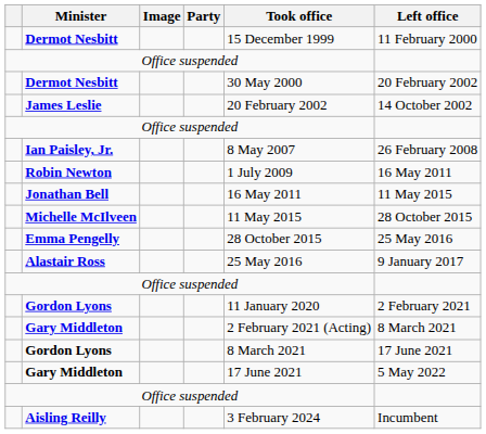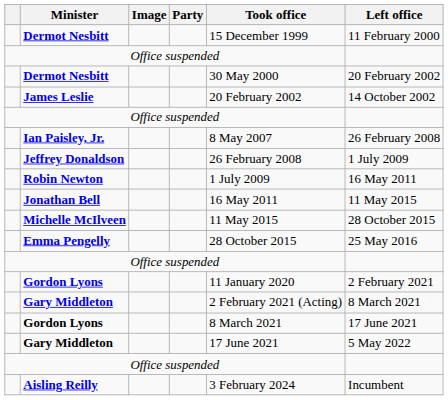+ row: Jeffrey Donaldson | 26 February 2008 | 1 July 2009
- row: Alastair Ross | 25 May 2016 | 9 January 2017
